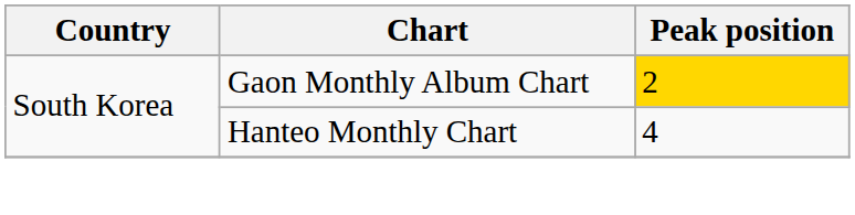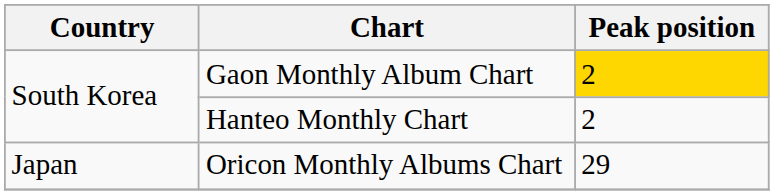Hanteo Monthly Chart | Peak position: 4 -> 2
+ row: Japan | Oricon Monthly Albums Chart | 29
